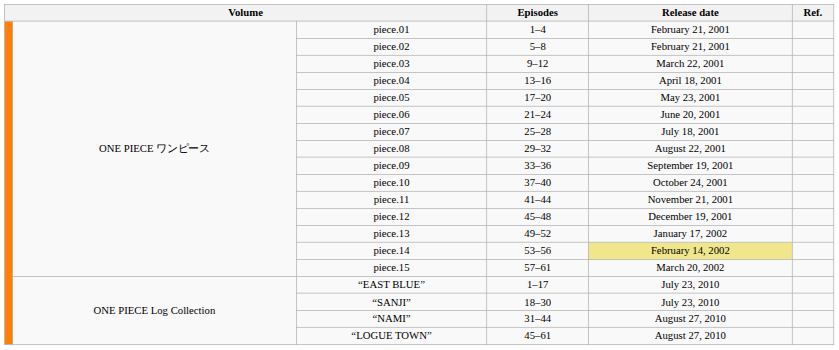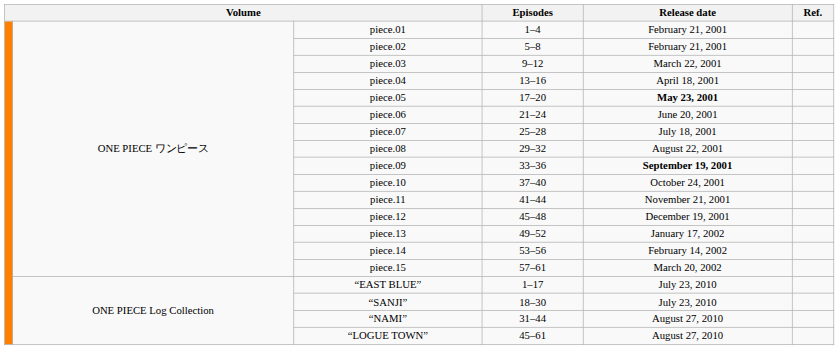piece.05 | Release date: normal -> bold
piece.09 | Release date: normal -> bold
piece.14 | Release date: khaki background -> no background
